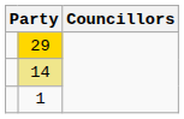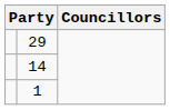29 | column 2: gold background -> no background
14 | column 2: khaki background -> no background
